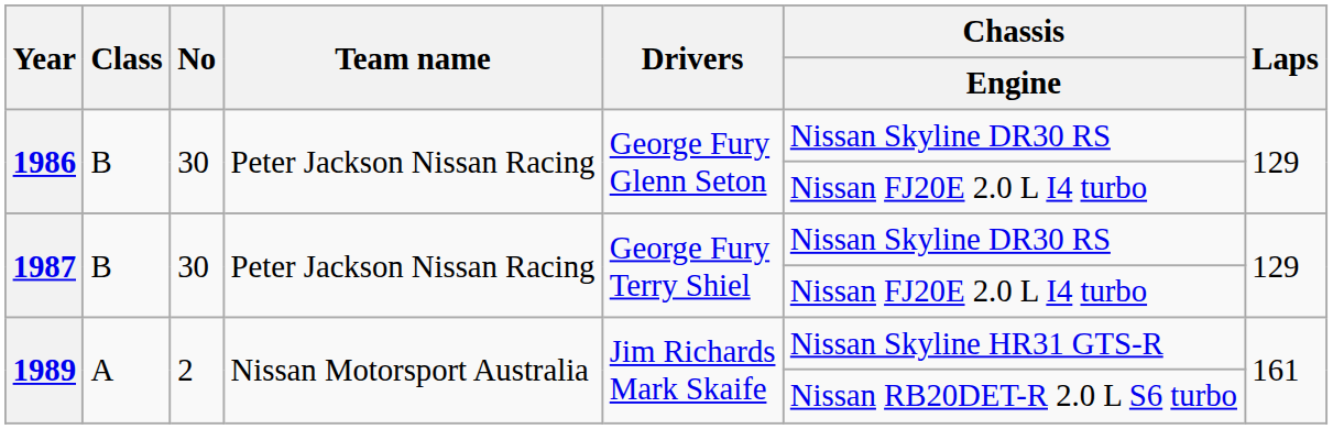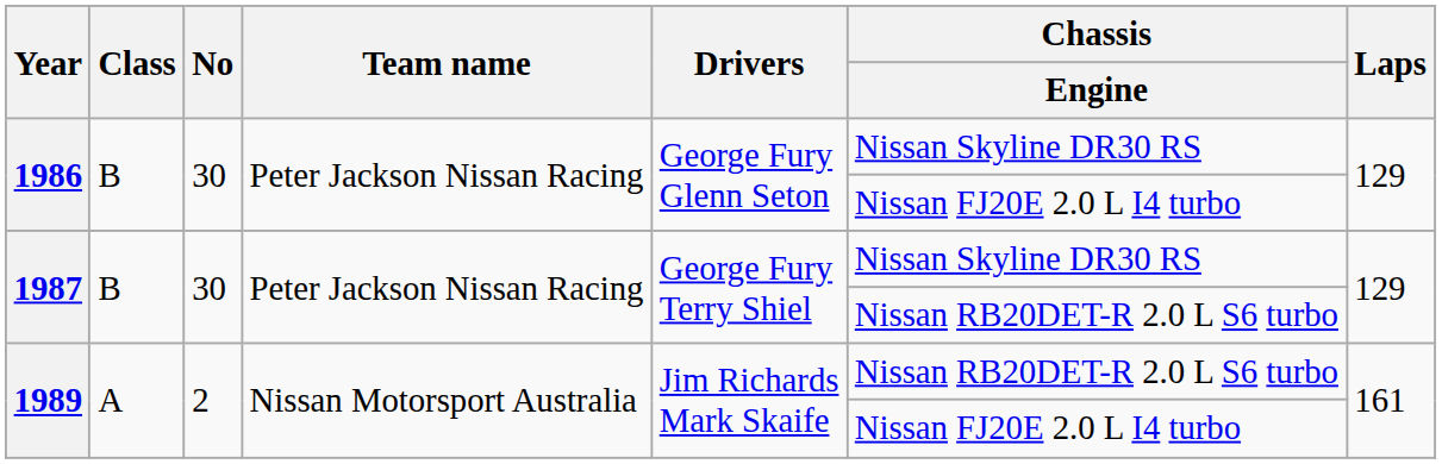row 6 | Chassis / Engine: Nissan FJ20E 2.0 L I4 turbo -> Nissan RB20DET-R 2.0 L S6 turbo
row 7 | Chassis / Engine: Nissan Skyline HR31 GTS-R -> Nissan RB20DET-R 2.0 L S6 turbo
row 8 | Chassis / Engine: Nissan RB20DET-R 2.0 L S6 turbo -> Nissan FJ20E 2.0 L I4 turbo
